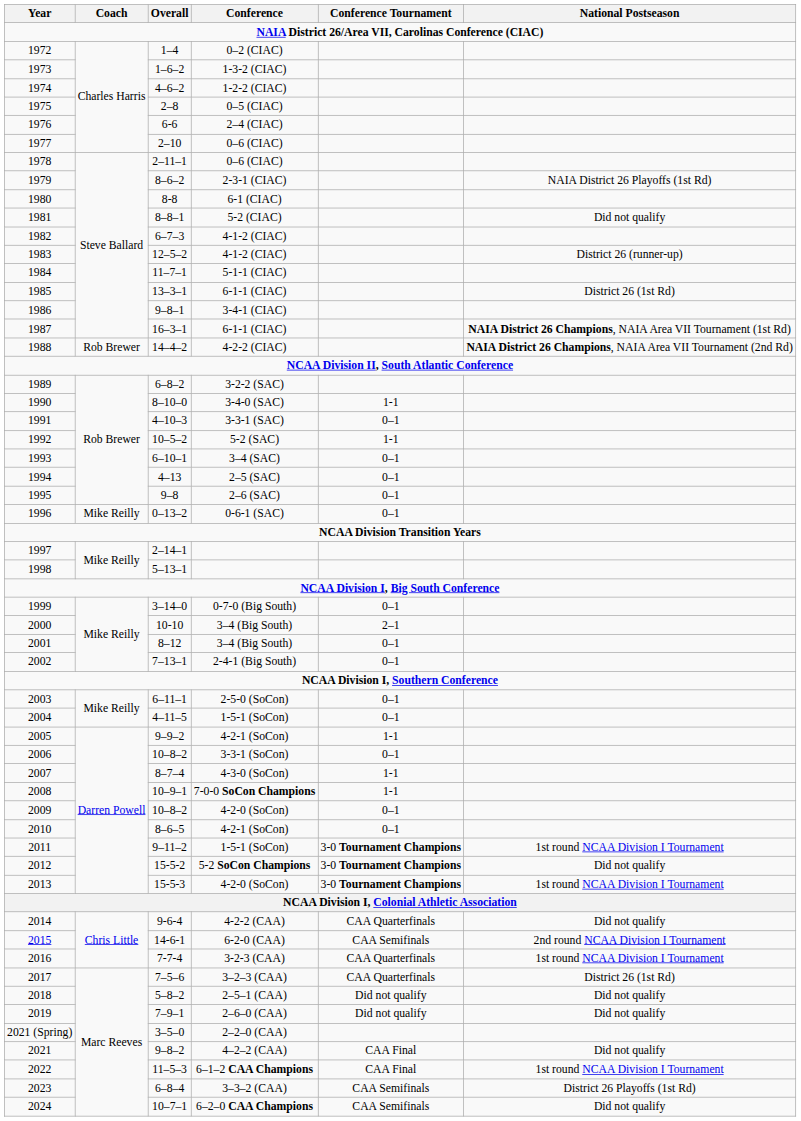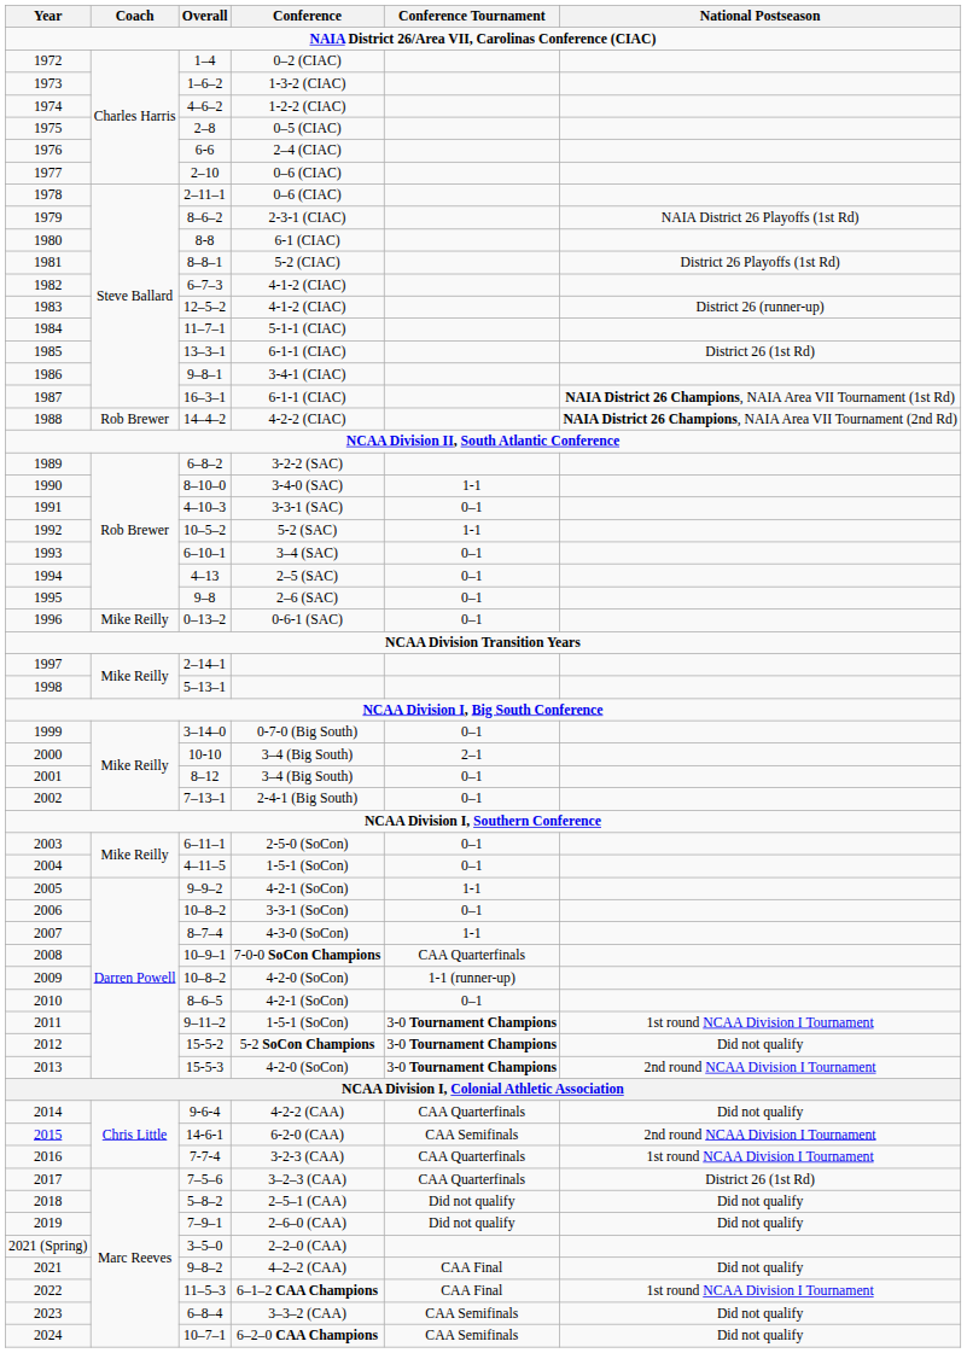1981 | National Postseason: Did not qualify -> District 26 Playoffs (1st Rd)
2008 | Conference Tournament: 1-1 -> CAA Quarterfinals
2009 | Conference Tournament: 0–1 -> 1-1 (runner-up)
2013 | National Postseason: 1st round NCAA Division I Tournament -> 2nd round NCAA Division I Tournament
2023 | National Postseason: District 26 Playoffs (1st Rd) -> Did not qualify
